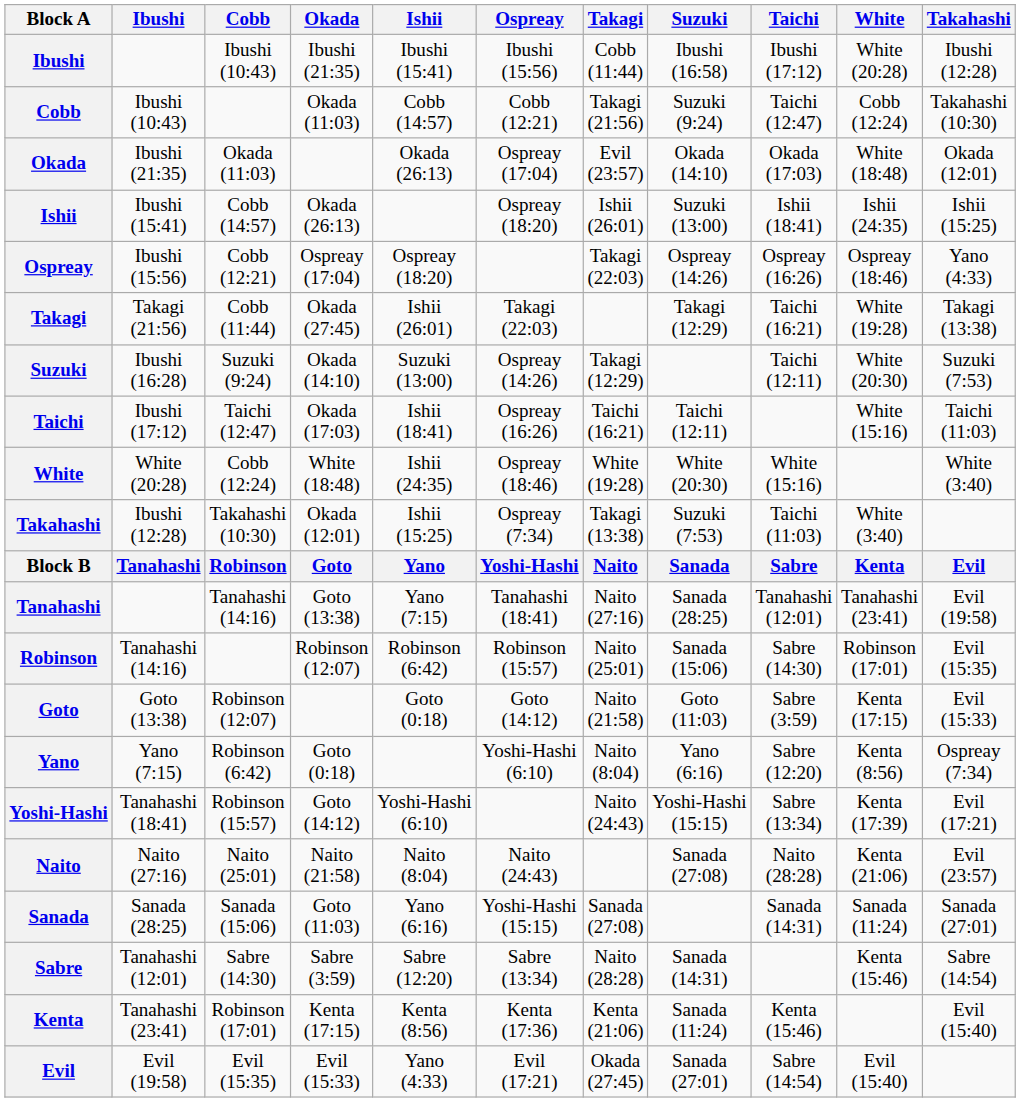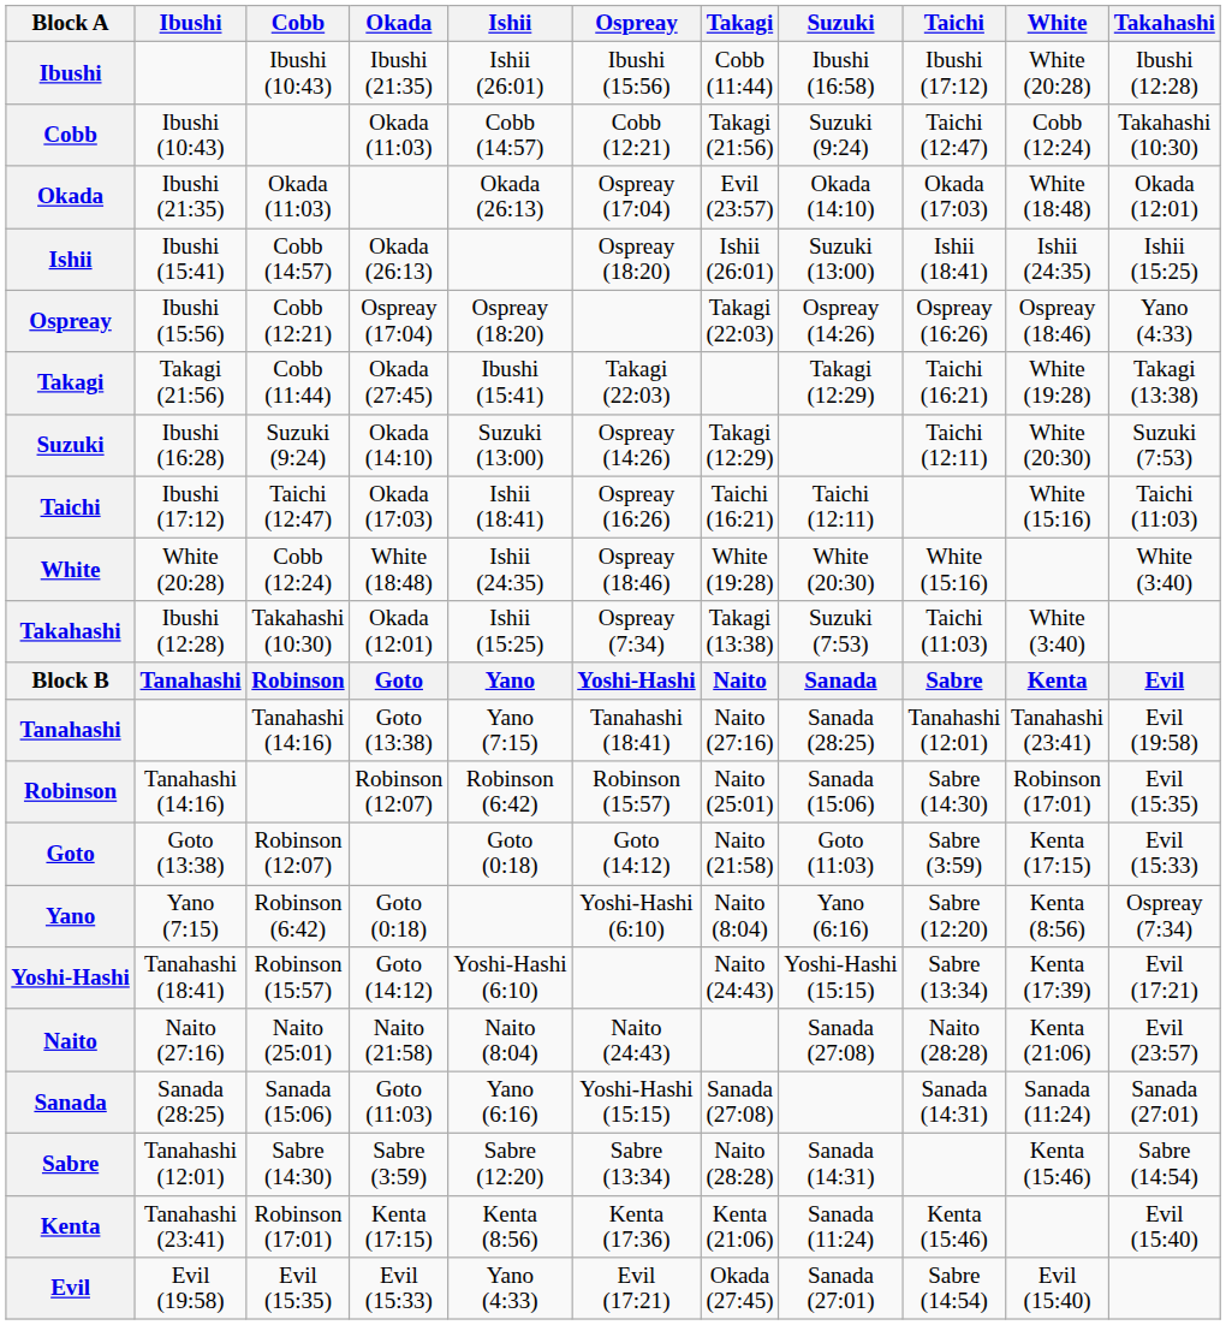row 2 | Ishii: Ibushi (15:41) -> Ishii (26:01)
row 7 | Ishii: Ishii (26:01) -> Ibushi (15:41)
